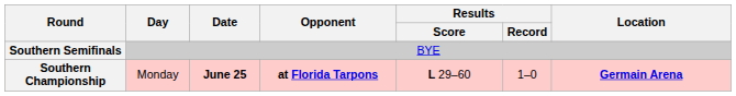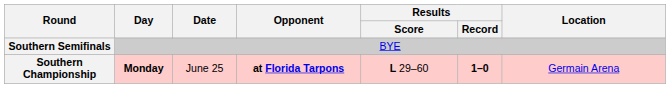Southern Championship | Day: normal -> bold
Southern Championship | Date: bold -> normal
Southern Championship | Results / Record: normal -> bold
Southern Championship | Location: bold -> normal
